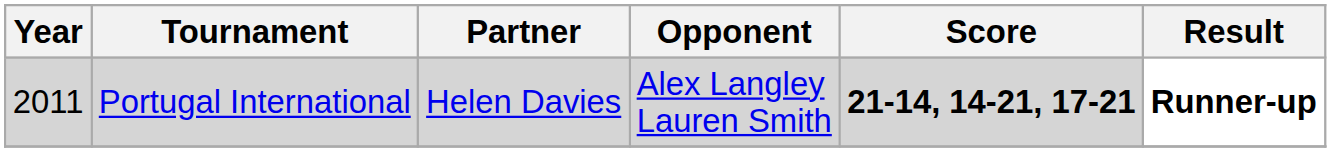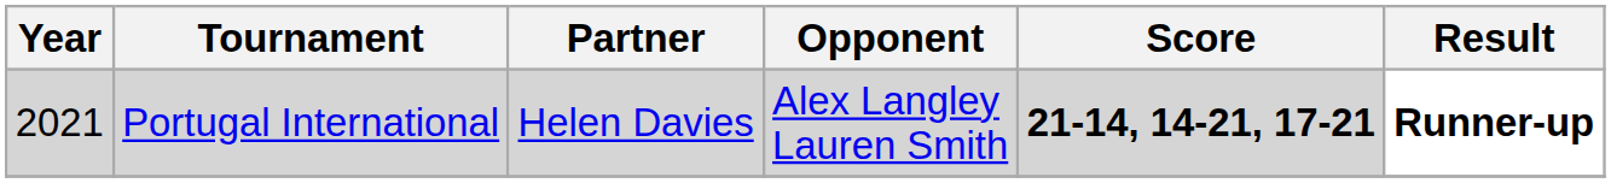Portugal International | Year: 2011 -> 2021
